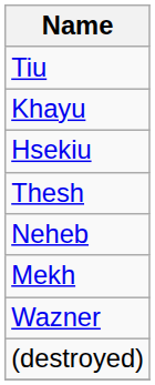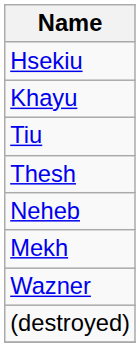row 2 | column 1: Tiu -> Hsekiu
row 4 | column 1: Hsekiu -> Tiu
